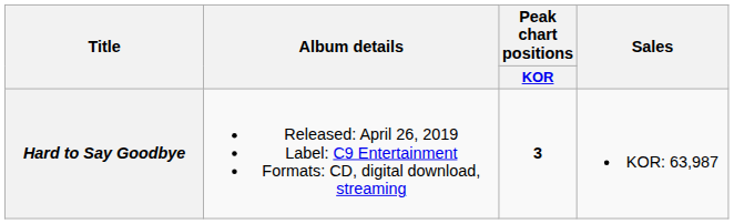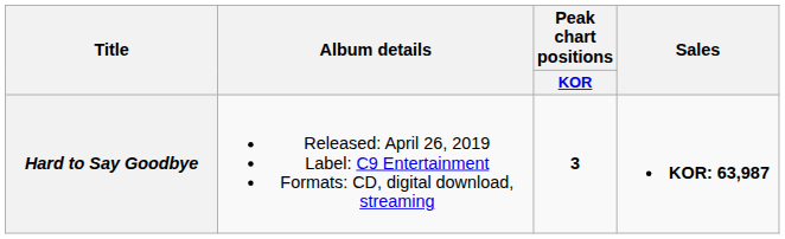Hard to Say Goodbye | Sales: normal -> bold
